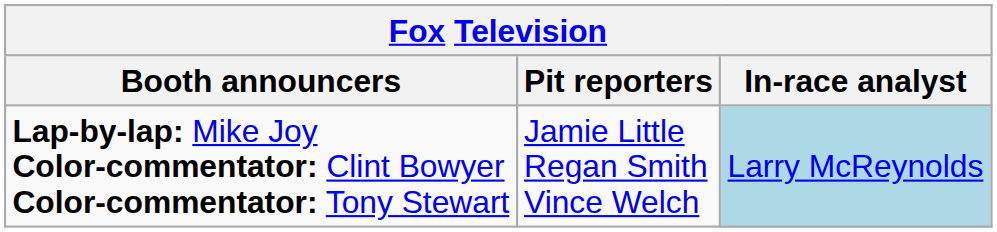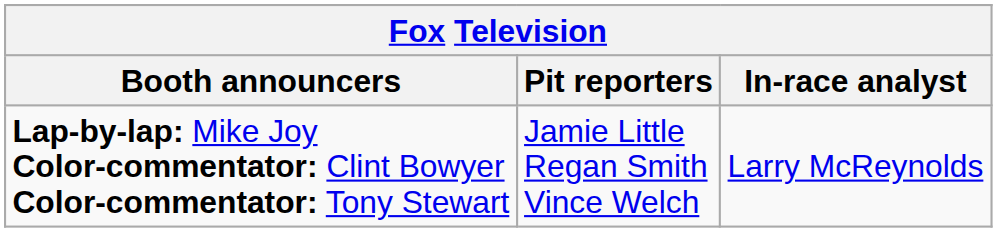row 3 | In-race analyst: lightblue background -> no background
